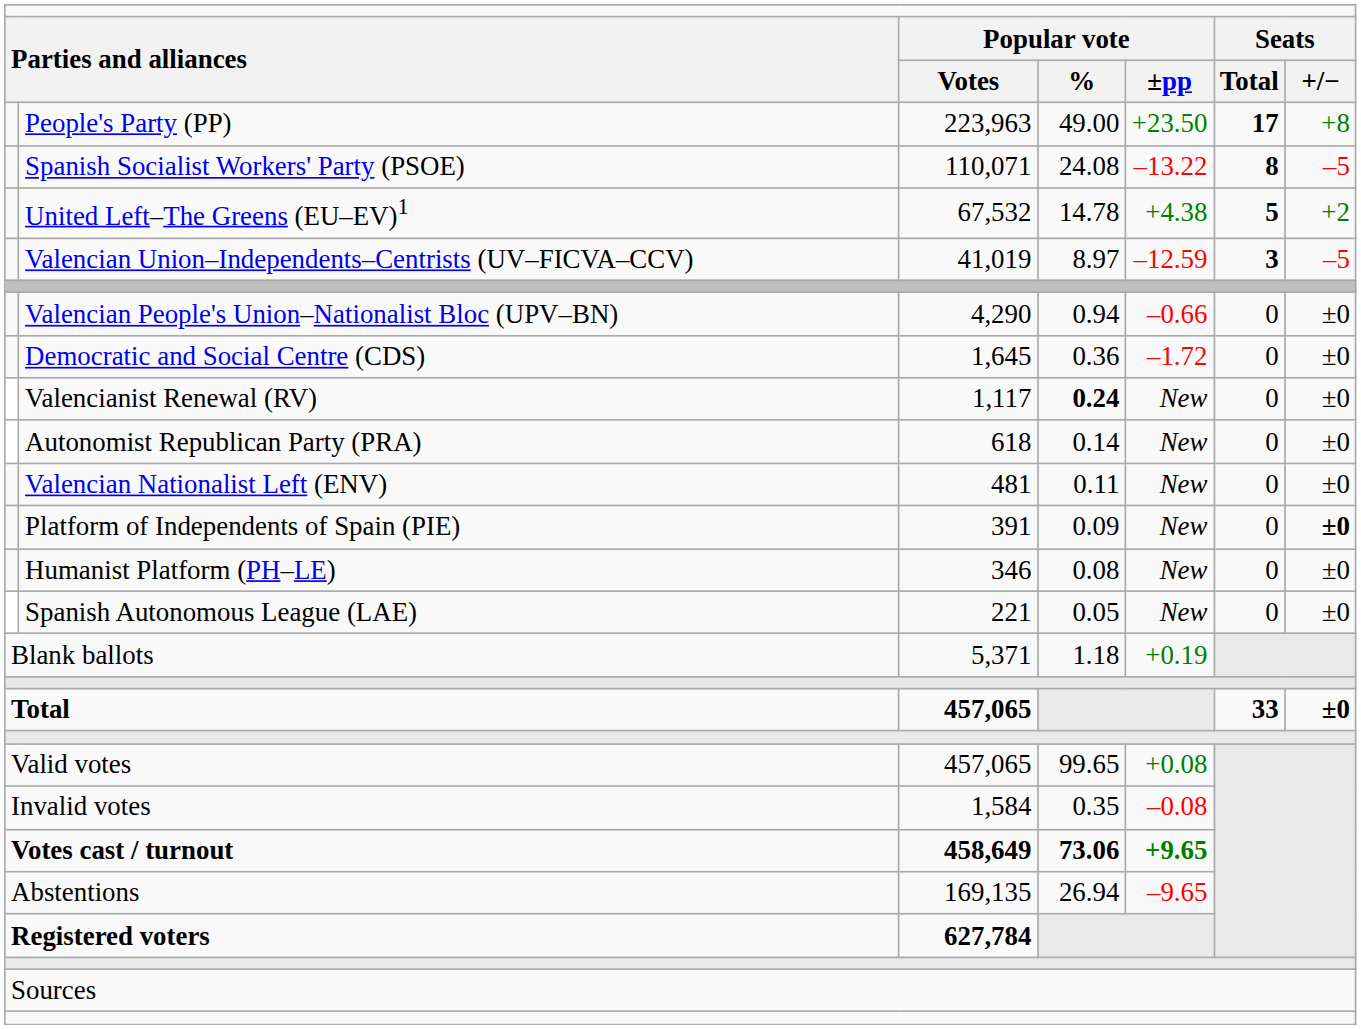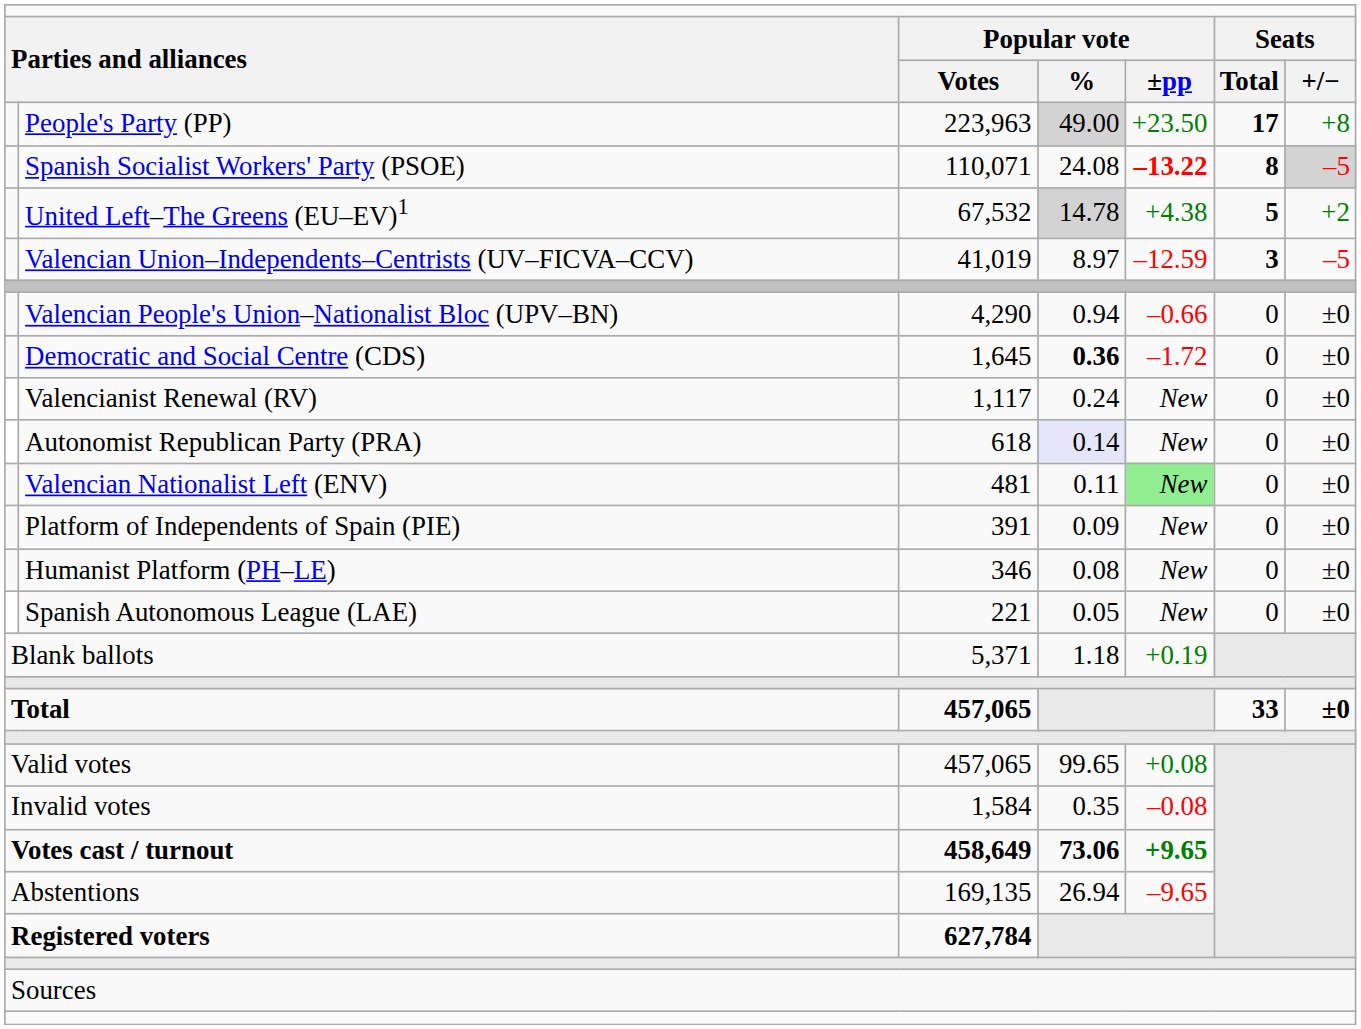People's Party (PP) | column 4: no background -> lightgrey background
Spanish Socialist Workers' Party (PSOE) | column 5: normal -> bold
Spanish Socialist Workers' Party (PSOE) | column 7: no background -> lightgrey background
United Left–The Greens (EU–EV)1 | column 4: no background -> lightgrey background
Democratic and Social Centre (CDS) | column 4: normal -> bold
Valencianist Renewal (RV) | column 4: bold -> normal
Autonomist Republican Party (PRA) | column 4: no background -> lavender background
Valencian Nationalist Left (ENV) | column 5: no background -> lightgreen background
Platform of Independents of Spain (PIE) | column 7: bold -> normal
